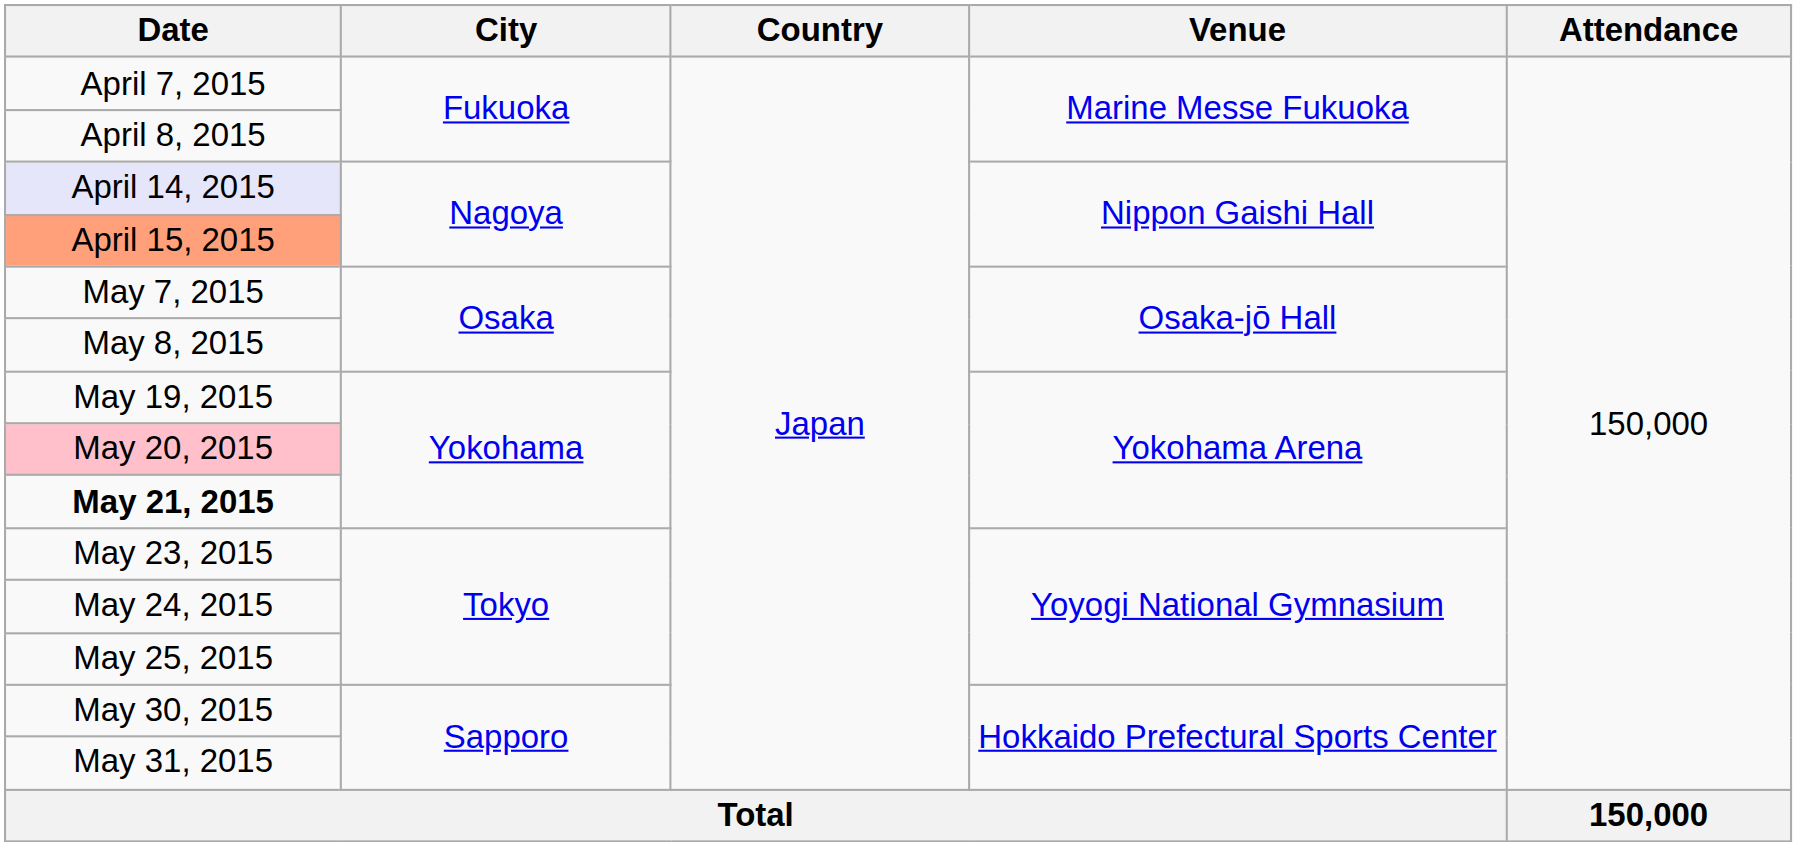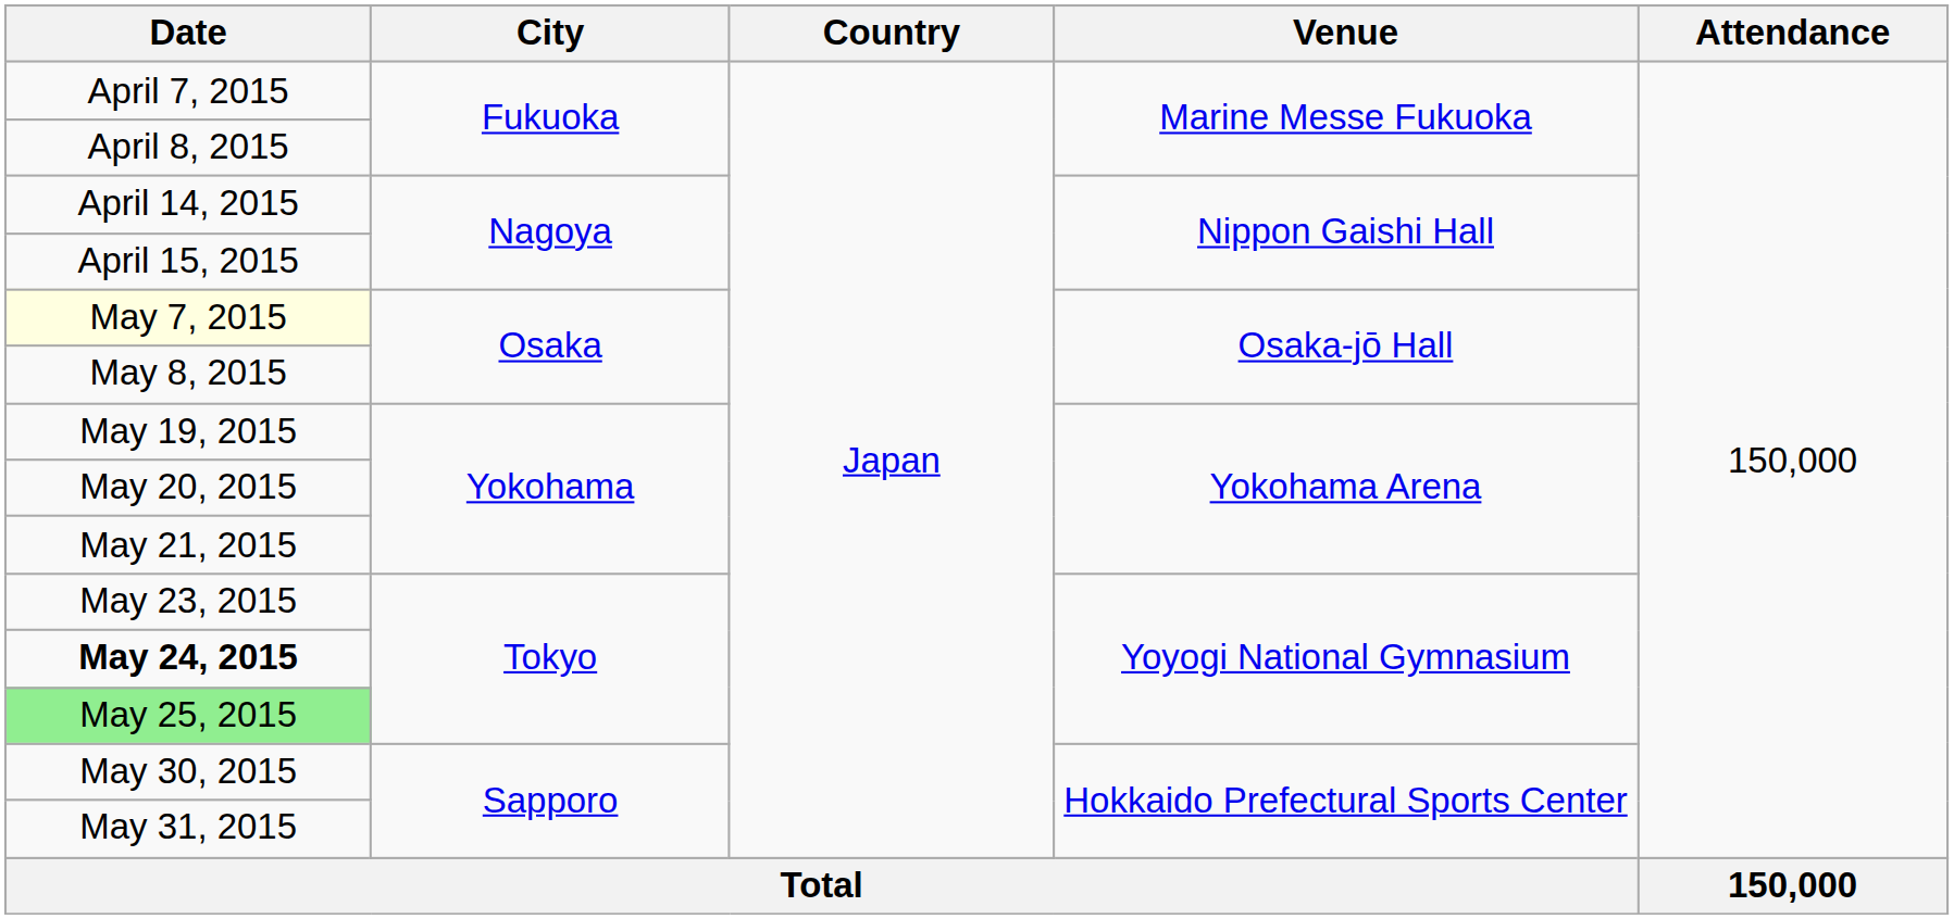April 14, 2015 | Date: lavender background -> no background
April 15, 2015 | Date: lightsalmon background -> no background
May 7, 2015 | Date: no background -> lightyellow background
May 20, 2015 | Date: pink background -> no background
May 21, 2015 | Date: bold -> normal
May 24, 2015 | Date: normal -> bold
May 25, 2015 | Date: no background -> lightgreen background
